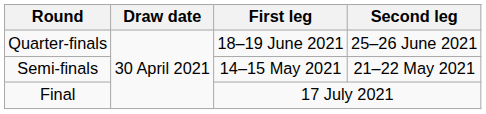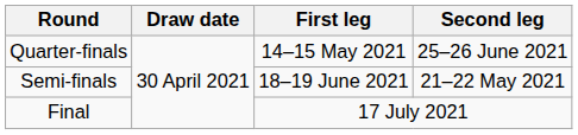Quarter-finals | First leg: 18–19 June 2021 -> 14–15 May 2021
Semi-finals | First leg: 14–15 May 2021 -> 18–19 June 2021
